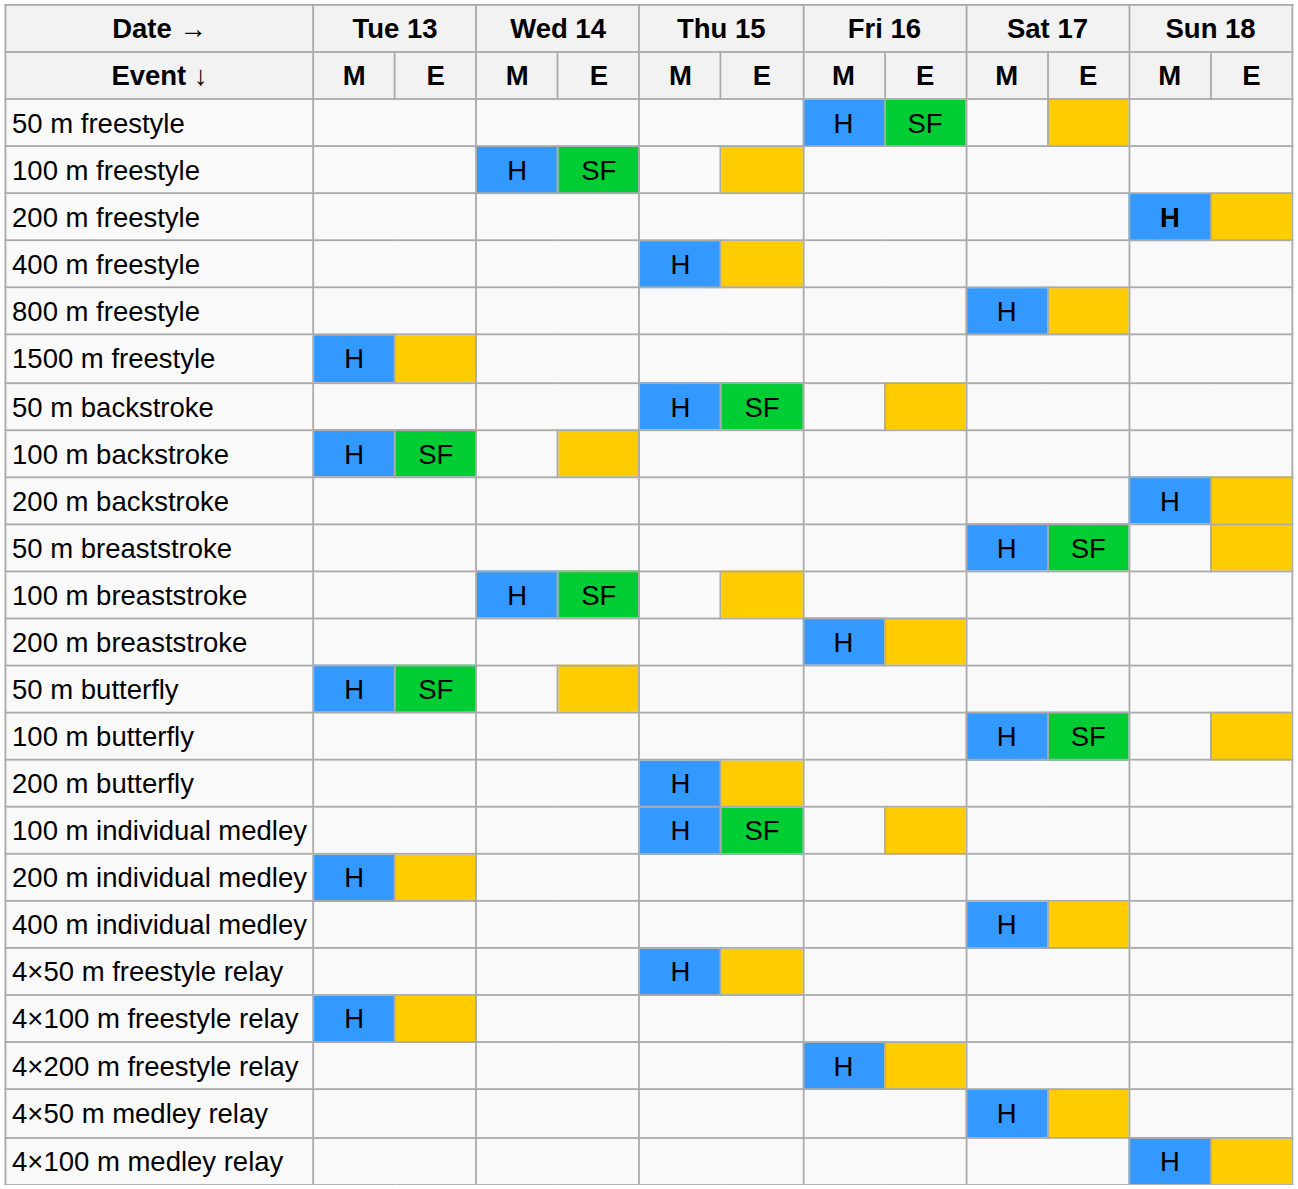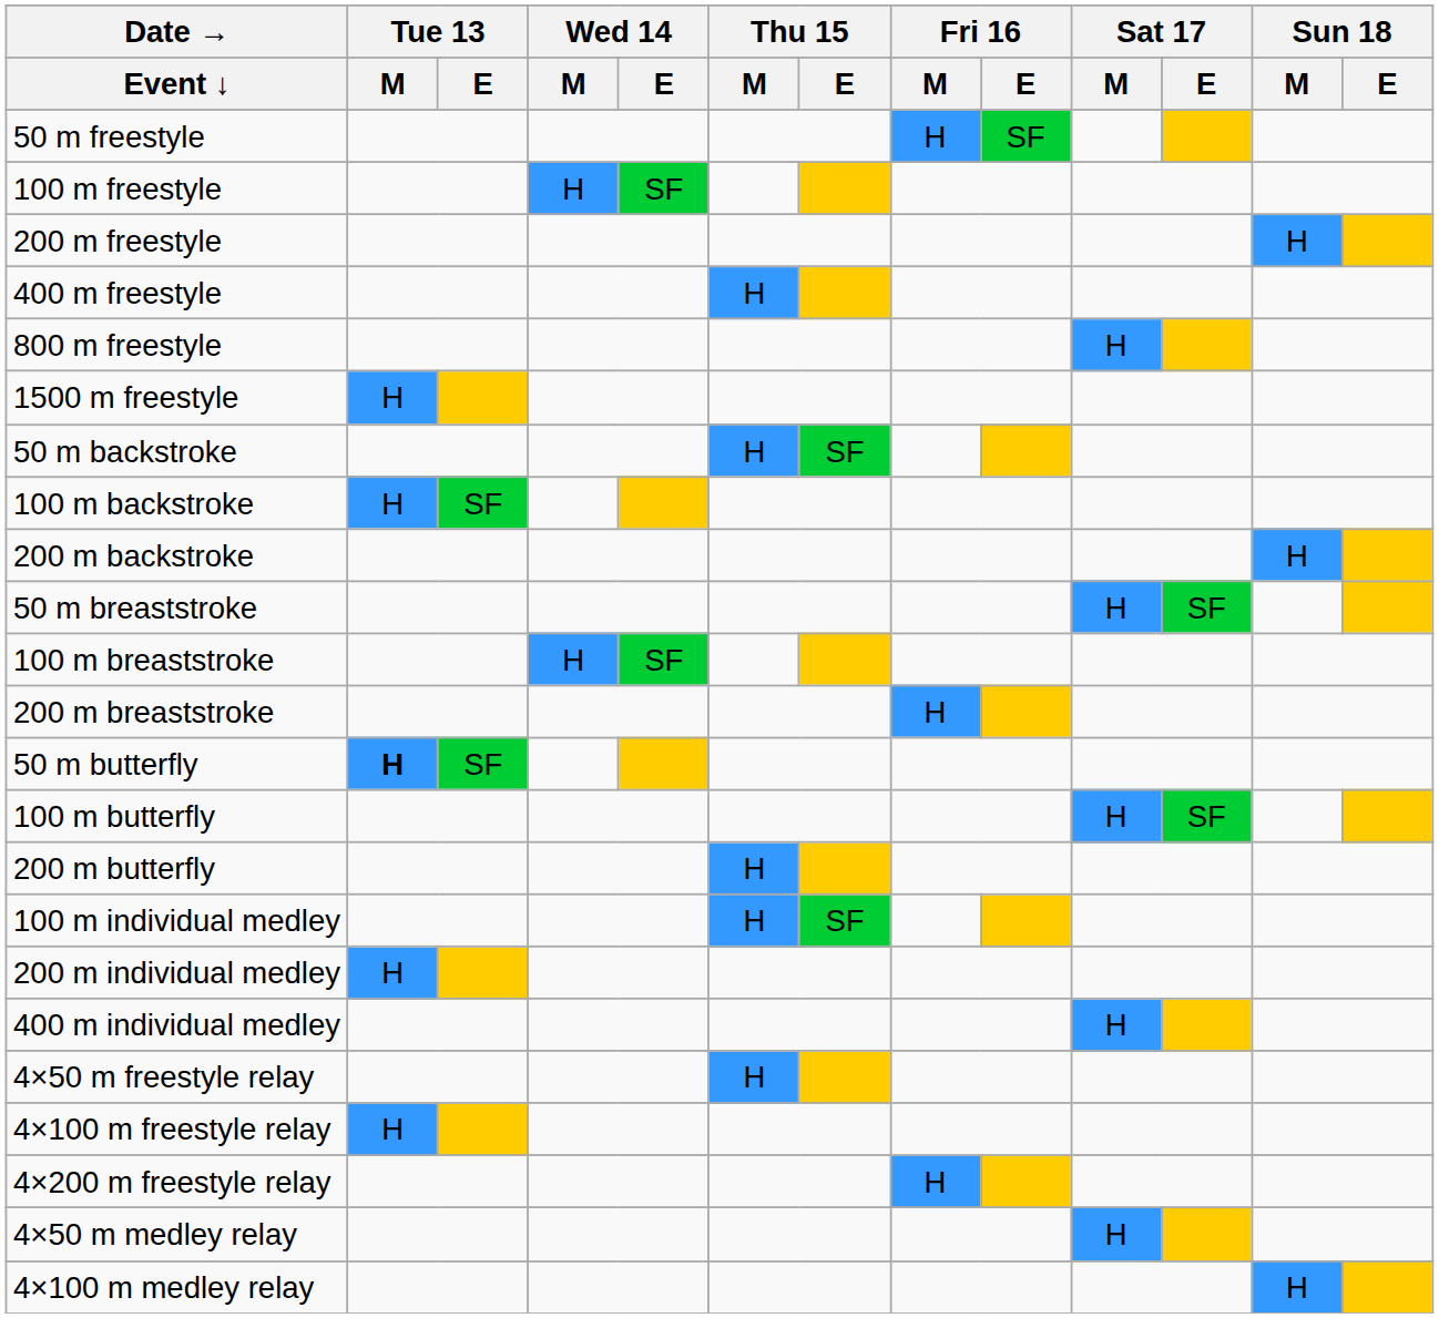200 m freestyle | Sun 18 / M: bold -> normal
50 m butterfly | Tue 13 / M: normal -> bold
